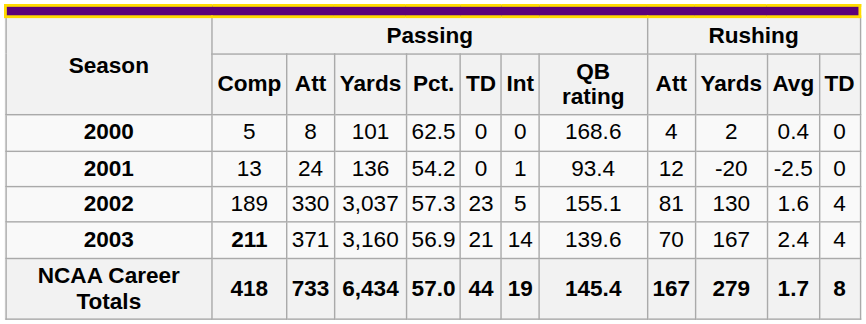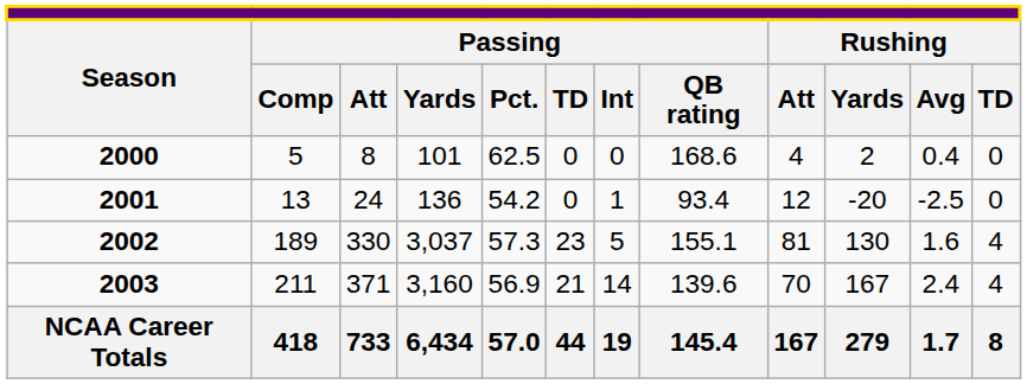2003 | column 2: bold -> normal
